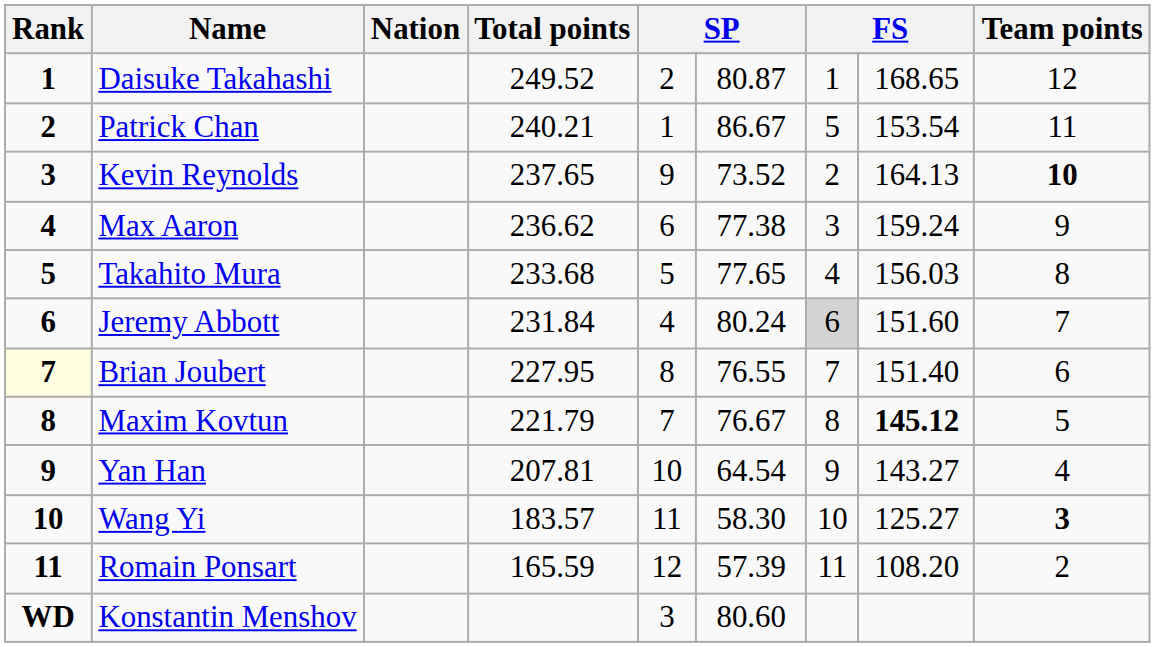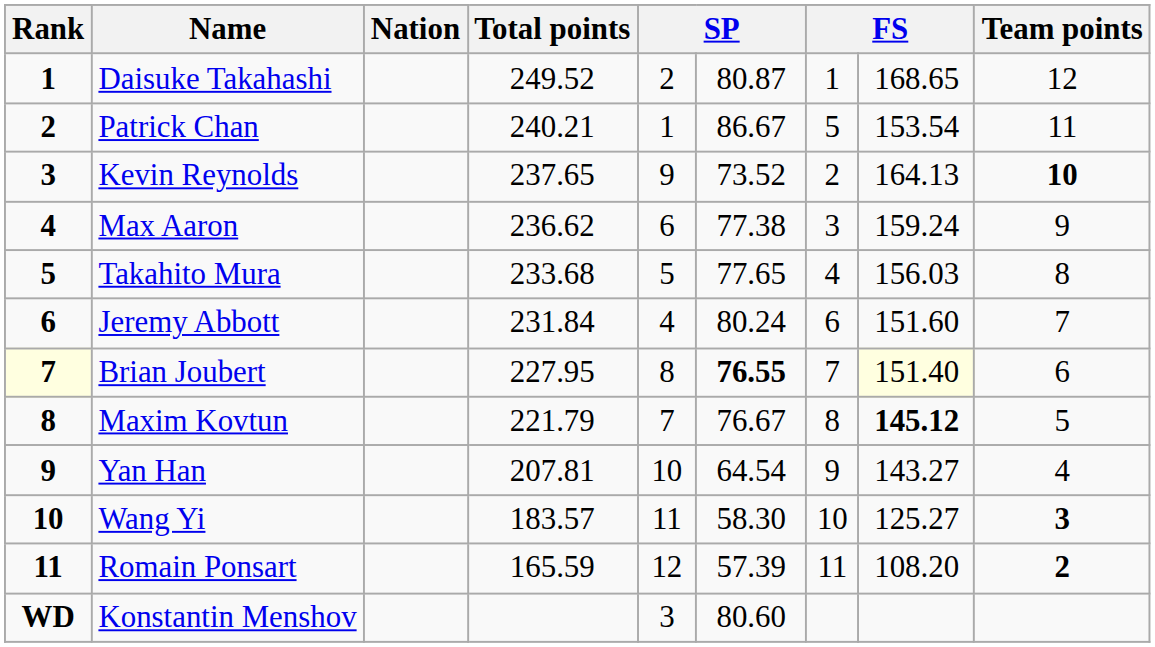Jeremy Abbott | column 7: lightgrey background -> no background
Brian Joubert | column 6: normal -> bold
Brian Joubert | column 8: no background -> lightyellow background
Romain Ponsart | Team points: normal -> bold
